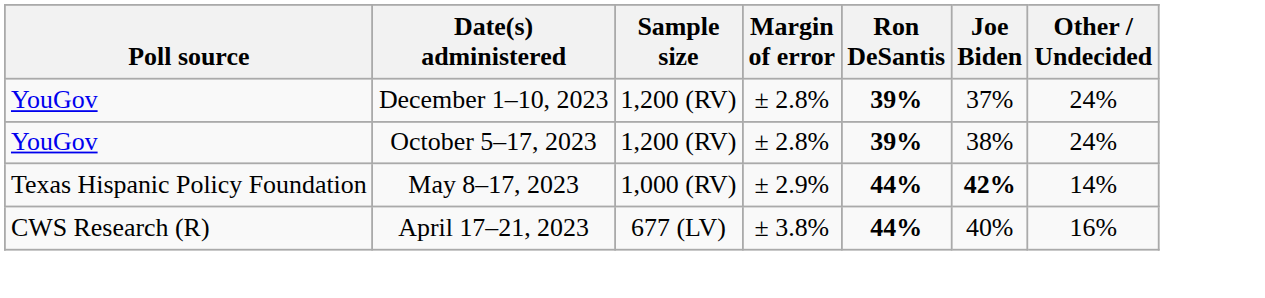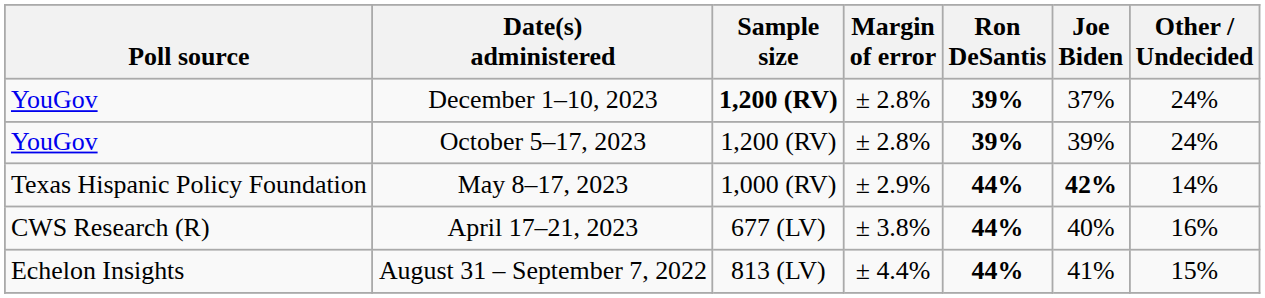December 1–10, 2023 | Sample size: normal -> bold
October 5–17, 2023 | Joe Biden: 38% -> 39%
+ row: Echelon Insights | August 31 – September 7, 2022 | 813 (LV) | ± 4.4% | 44% | 41% | 15%
